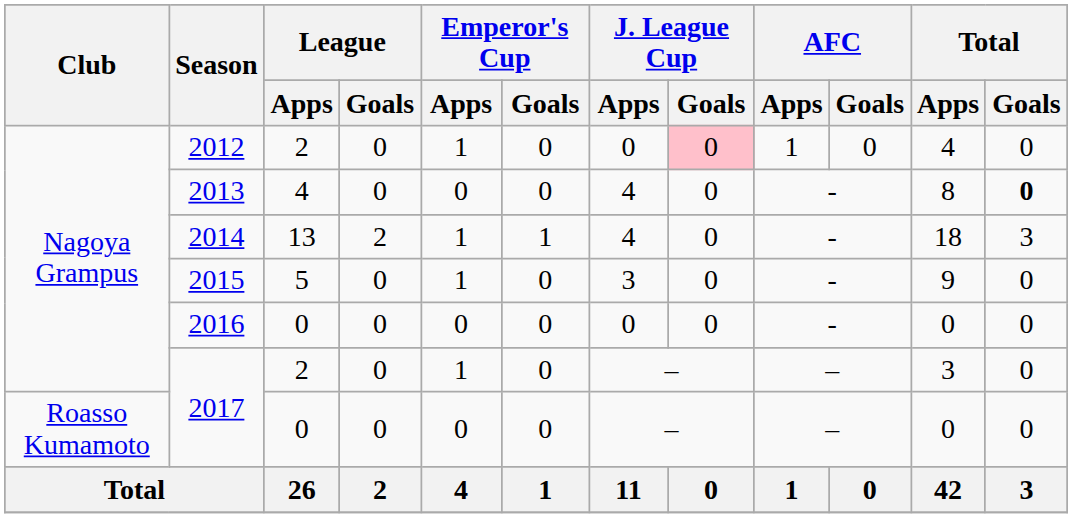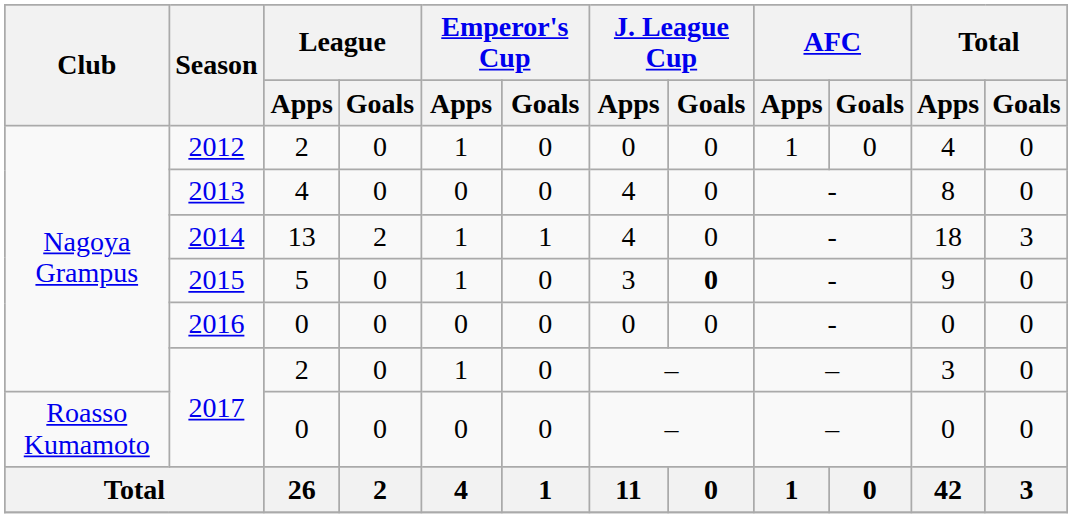2012 | J. League Cup / Goals: pink background -> no background
2013 | Total / Goals: bold -> normal
2015 | J. League Cup / Goals: normal -> bold
